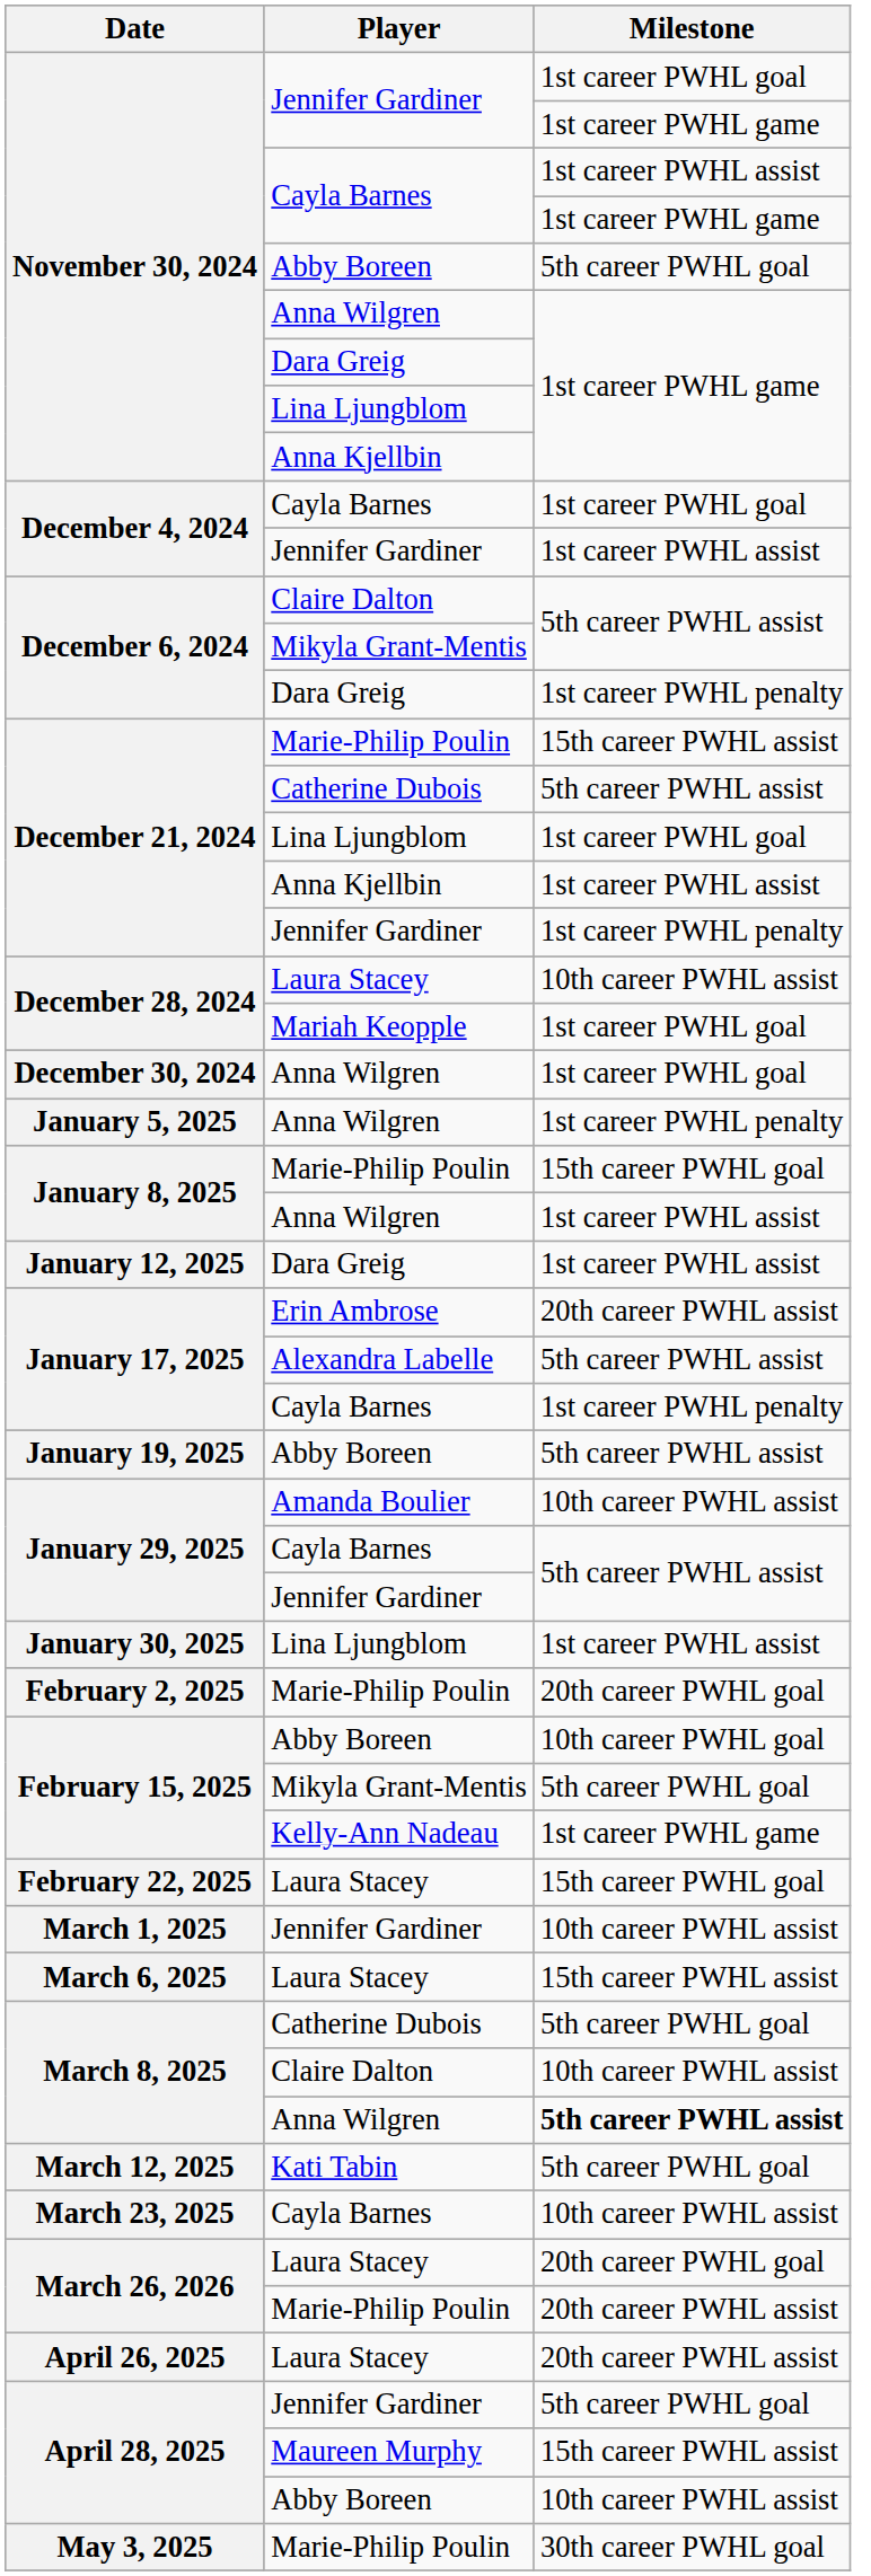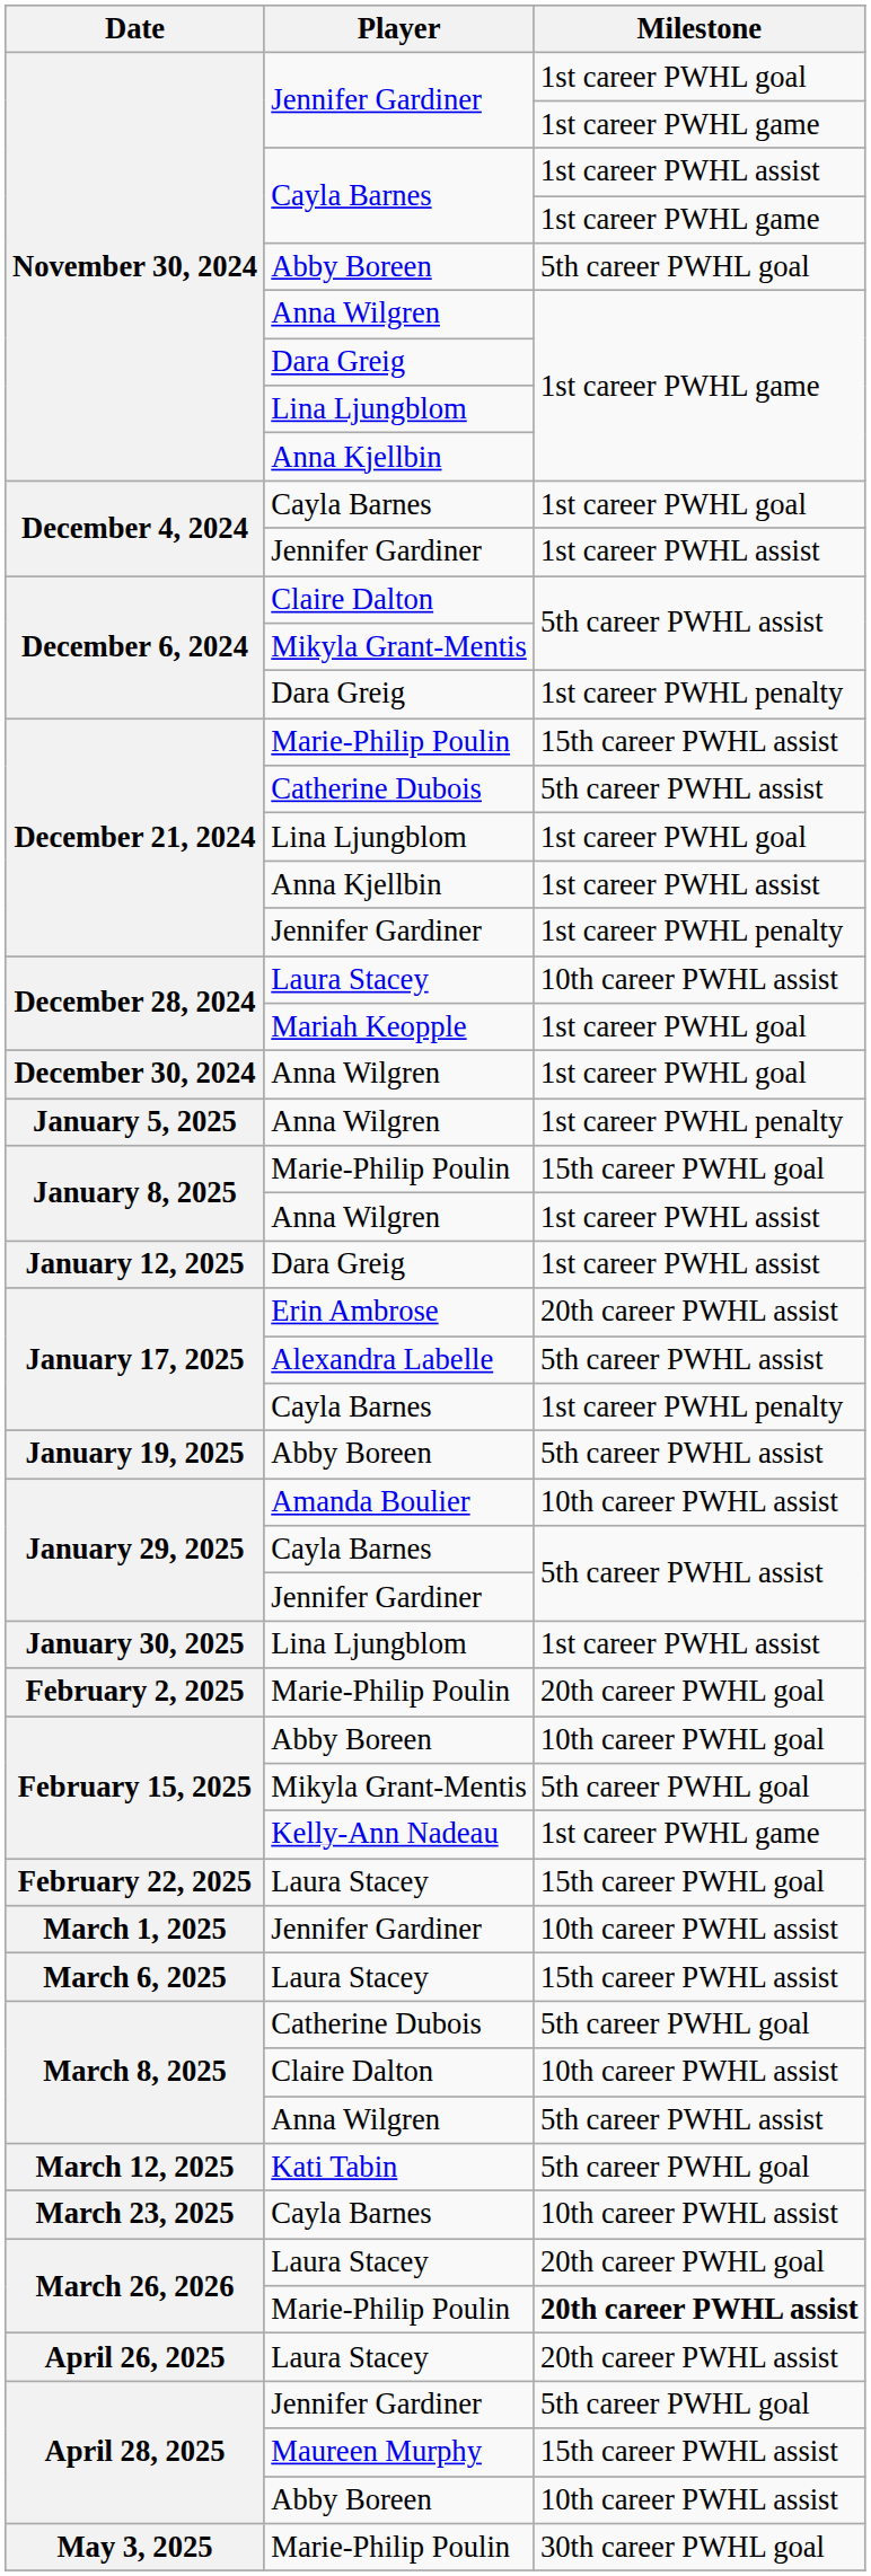row 45 | Milestone: bold -> normal
row 49 | Milestone: normal -> bold
